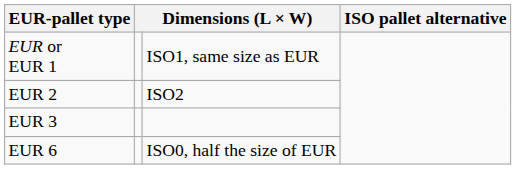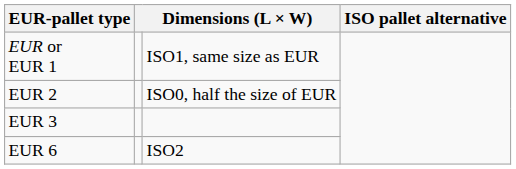EUR 2 | column 3: ISO2 -> ISO0, half the size of EUR
EUR 6 | column 3: ISO0, half the size of EUR -> ISO2
